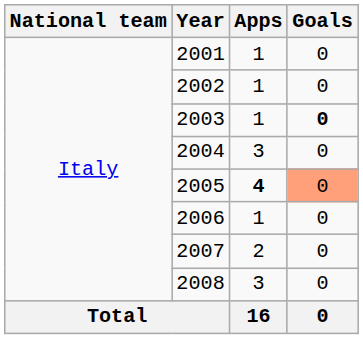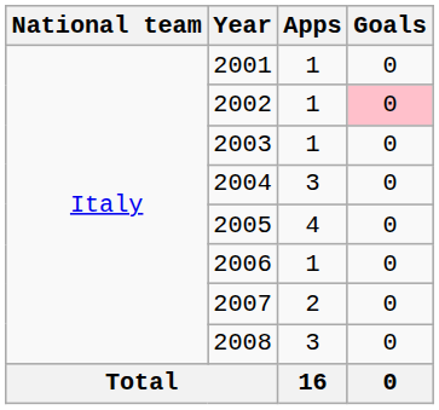2002 | Goals: no background -> pink background
2003 | Goals: bold -> normal
2005 | Apps: bold -> normal
2005 | Goals: lightsalmon background -> no background
